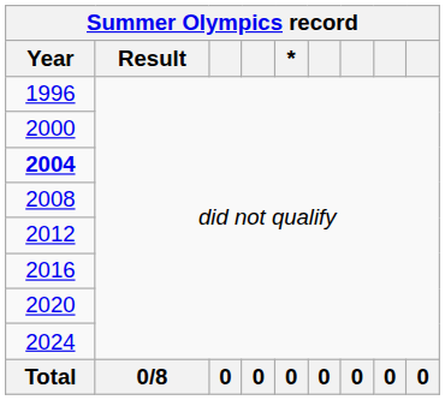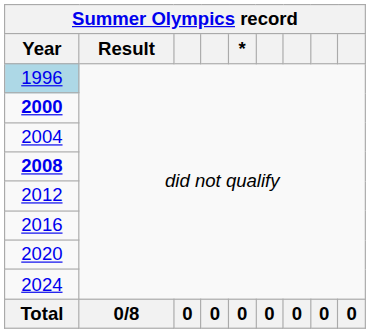1996 | Year: no background -> lightblue background
2000 | Year: normal -> bold
2004 | Year: bold -> normal
2008 | Year: normal -> bold
